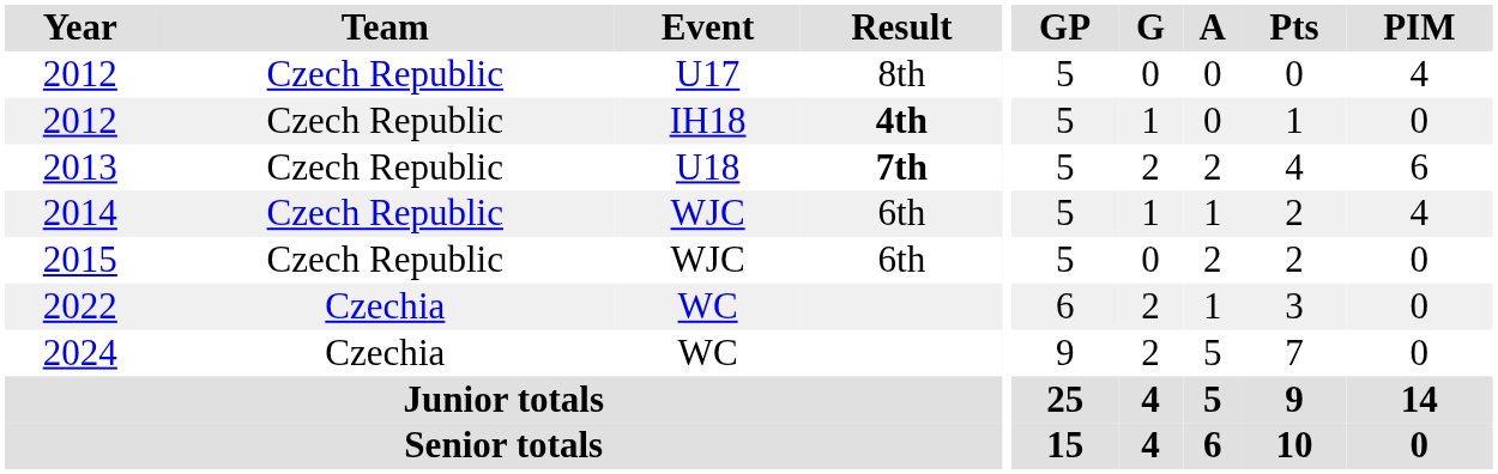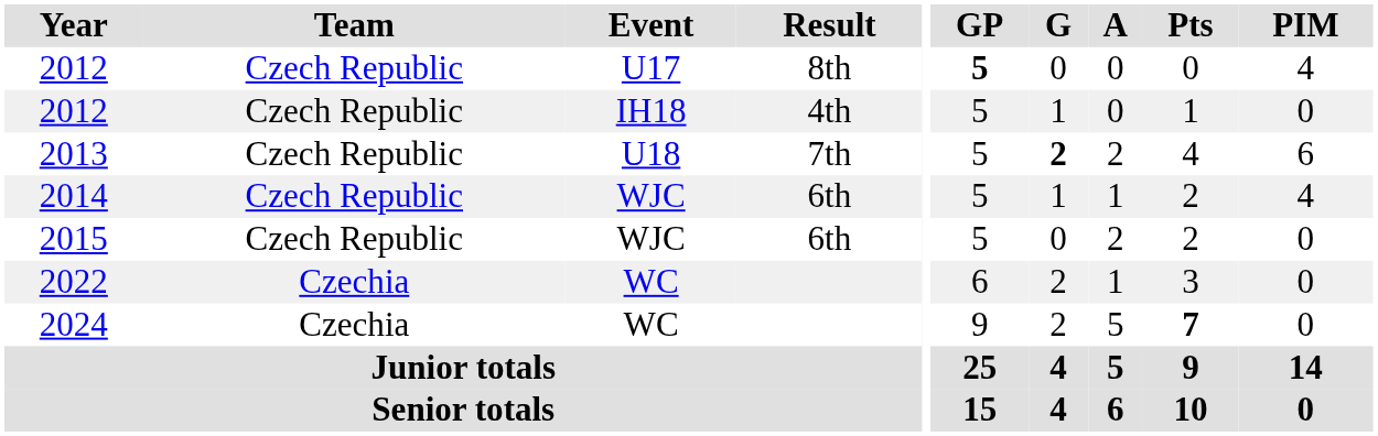2012 / U17 | GP: normal -> bold
2012 / IH18 | Result: bold -> normal
2013 | Result: bold -> normal
2013 | G: normal -> bold
2024 | Pts: normal -> bold
